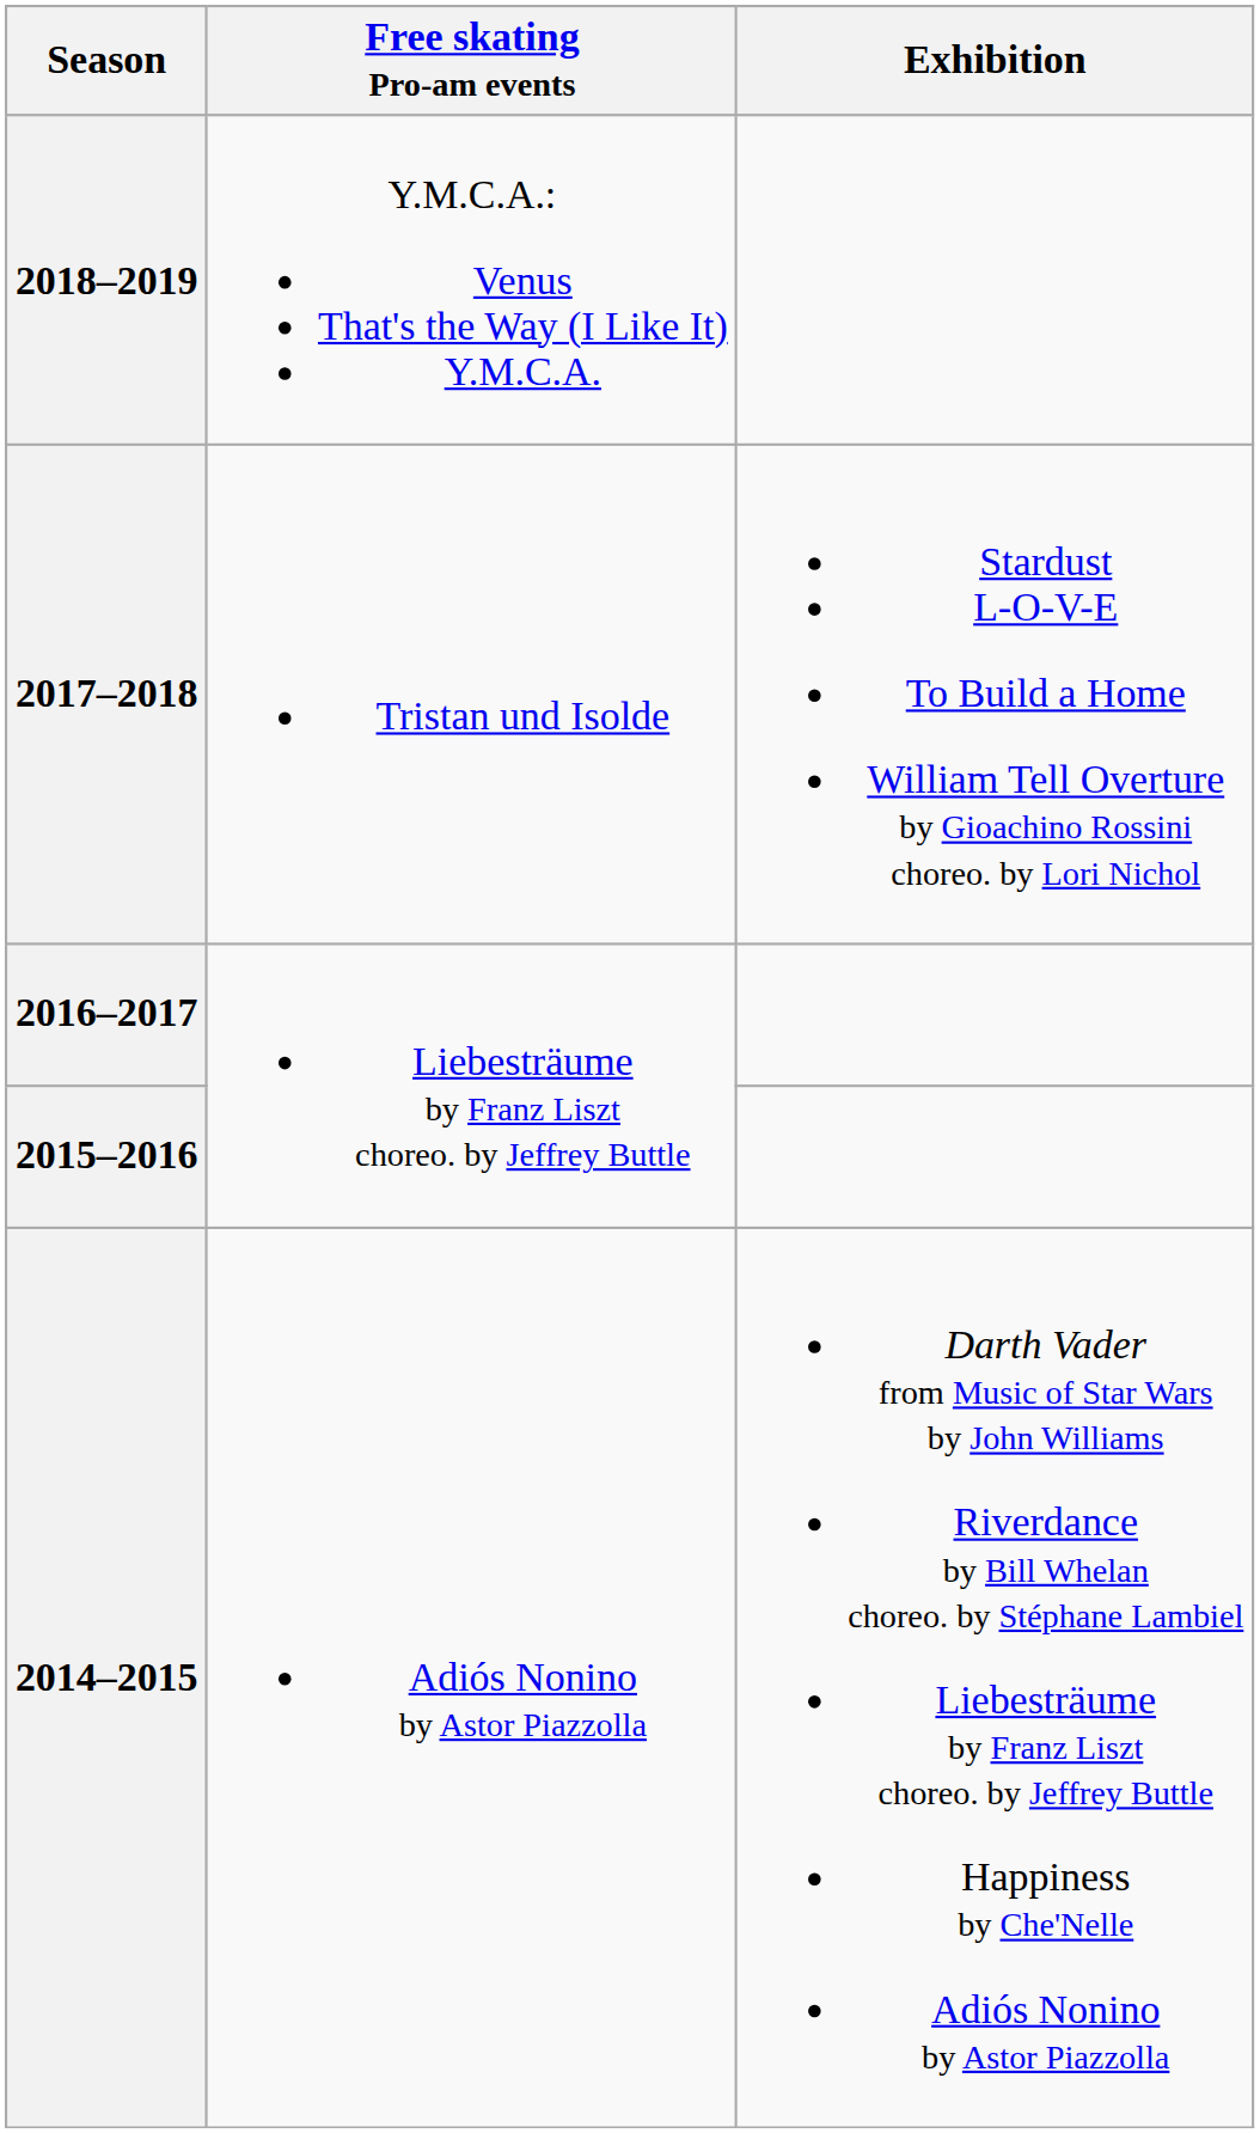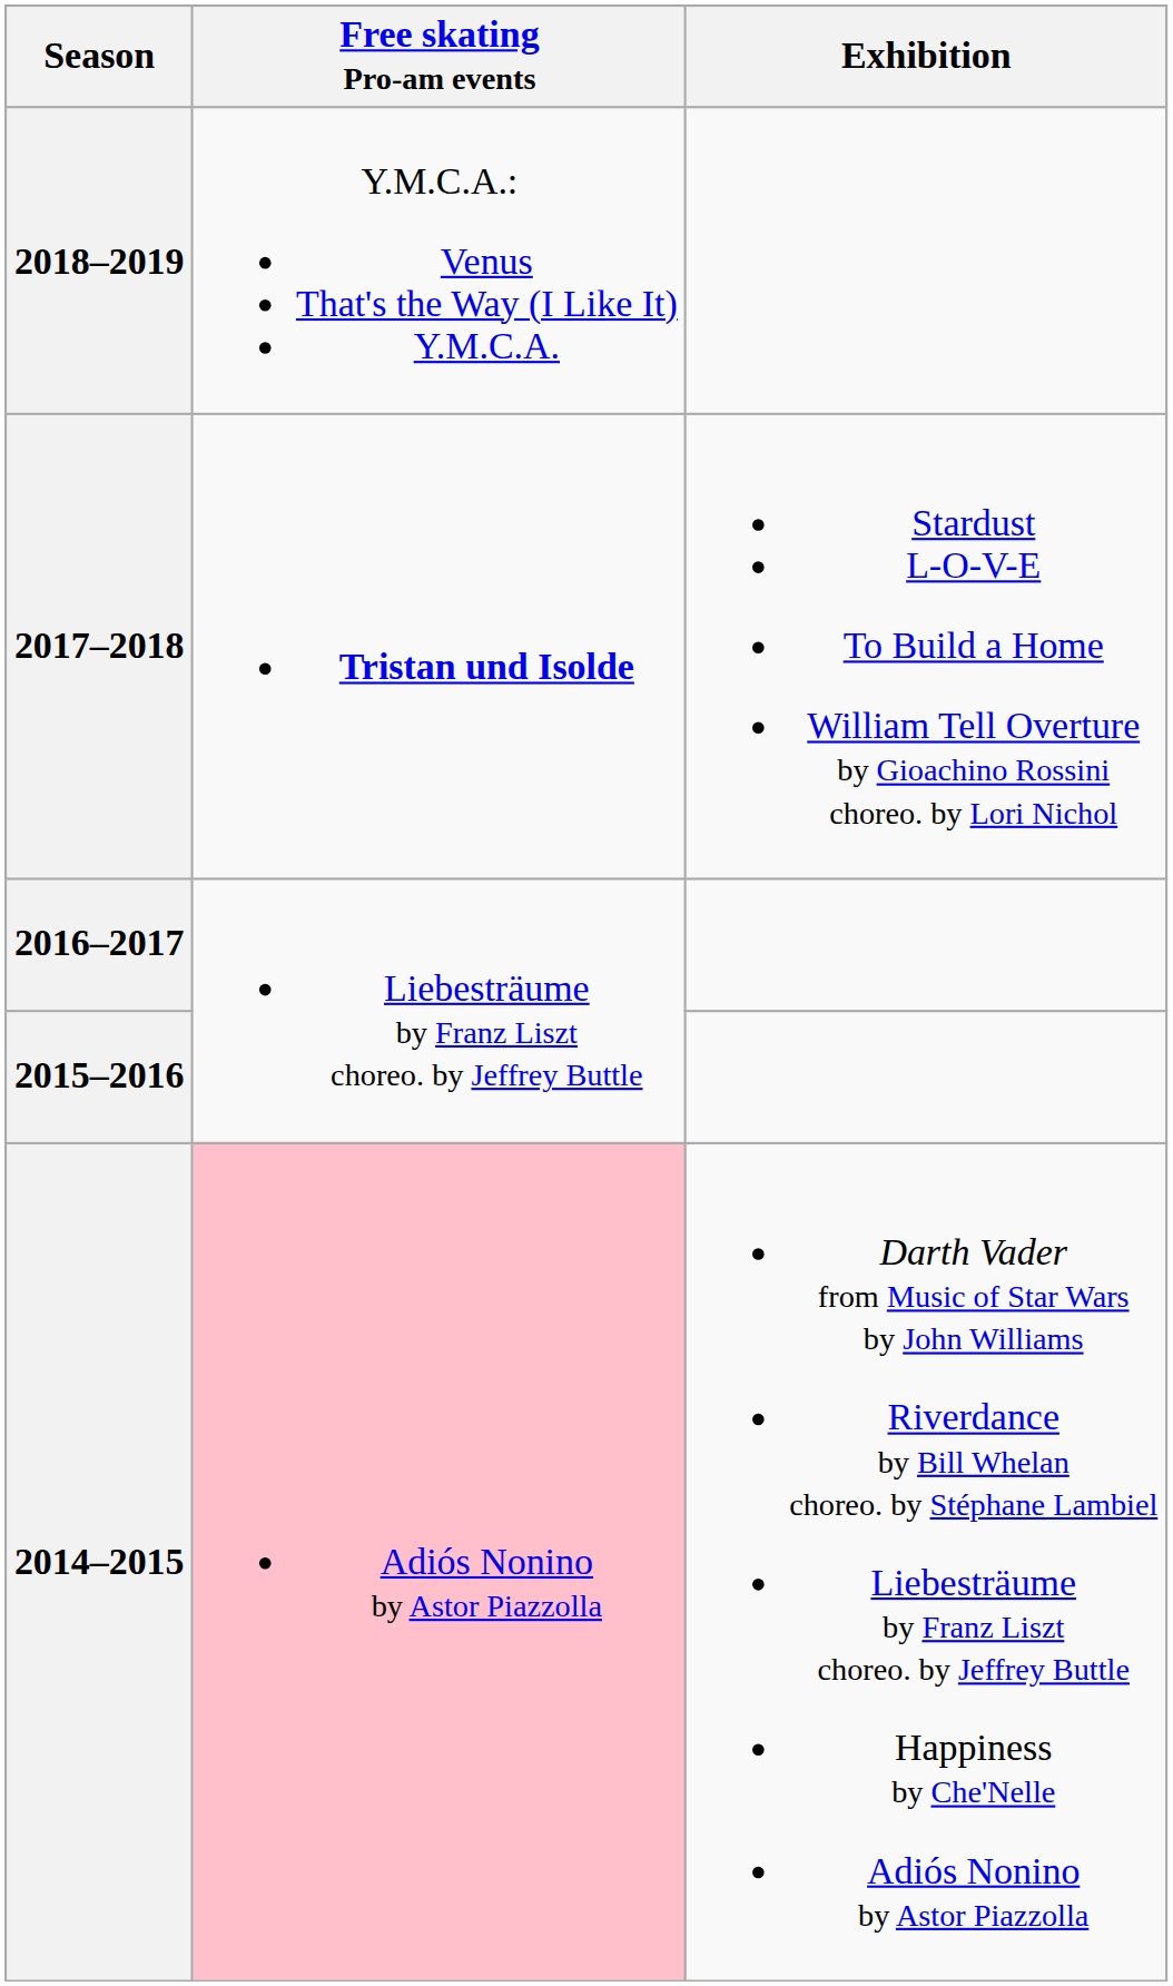2017–2018 | Free skating Pro-am events: normal -> bold
2014–2015 | Free skating Pro-am events: no background -> pink background
